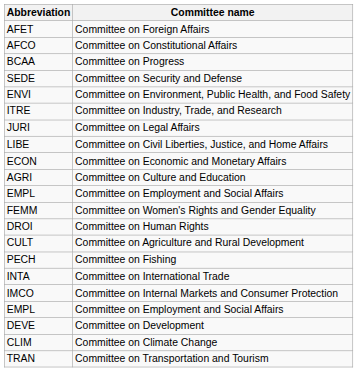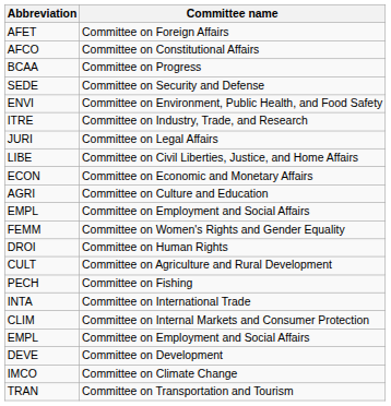row 18 | Abbreviation: IMCO -> CLIM
row 21 | Abbreviation: CLIM -> IMCO
